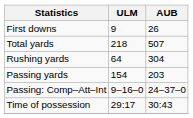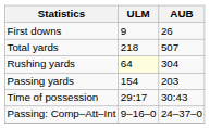Rushing yards | ULM: no background -> lightyellow background
rows swapped: Passing: Comp–Att–Int <-> Time of possession
